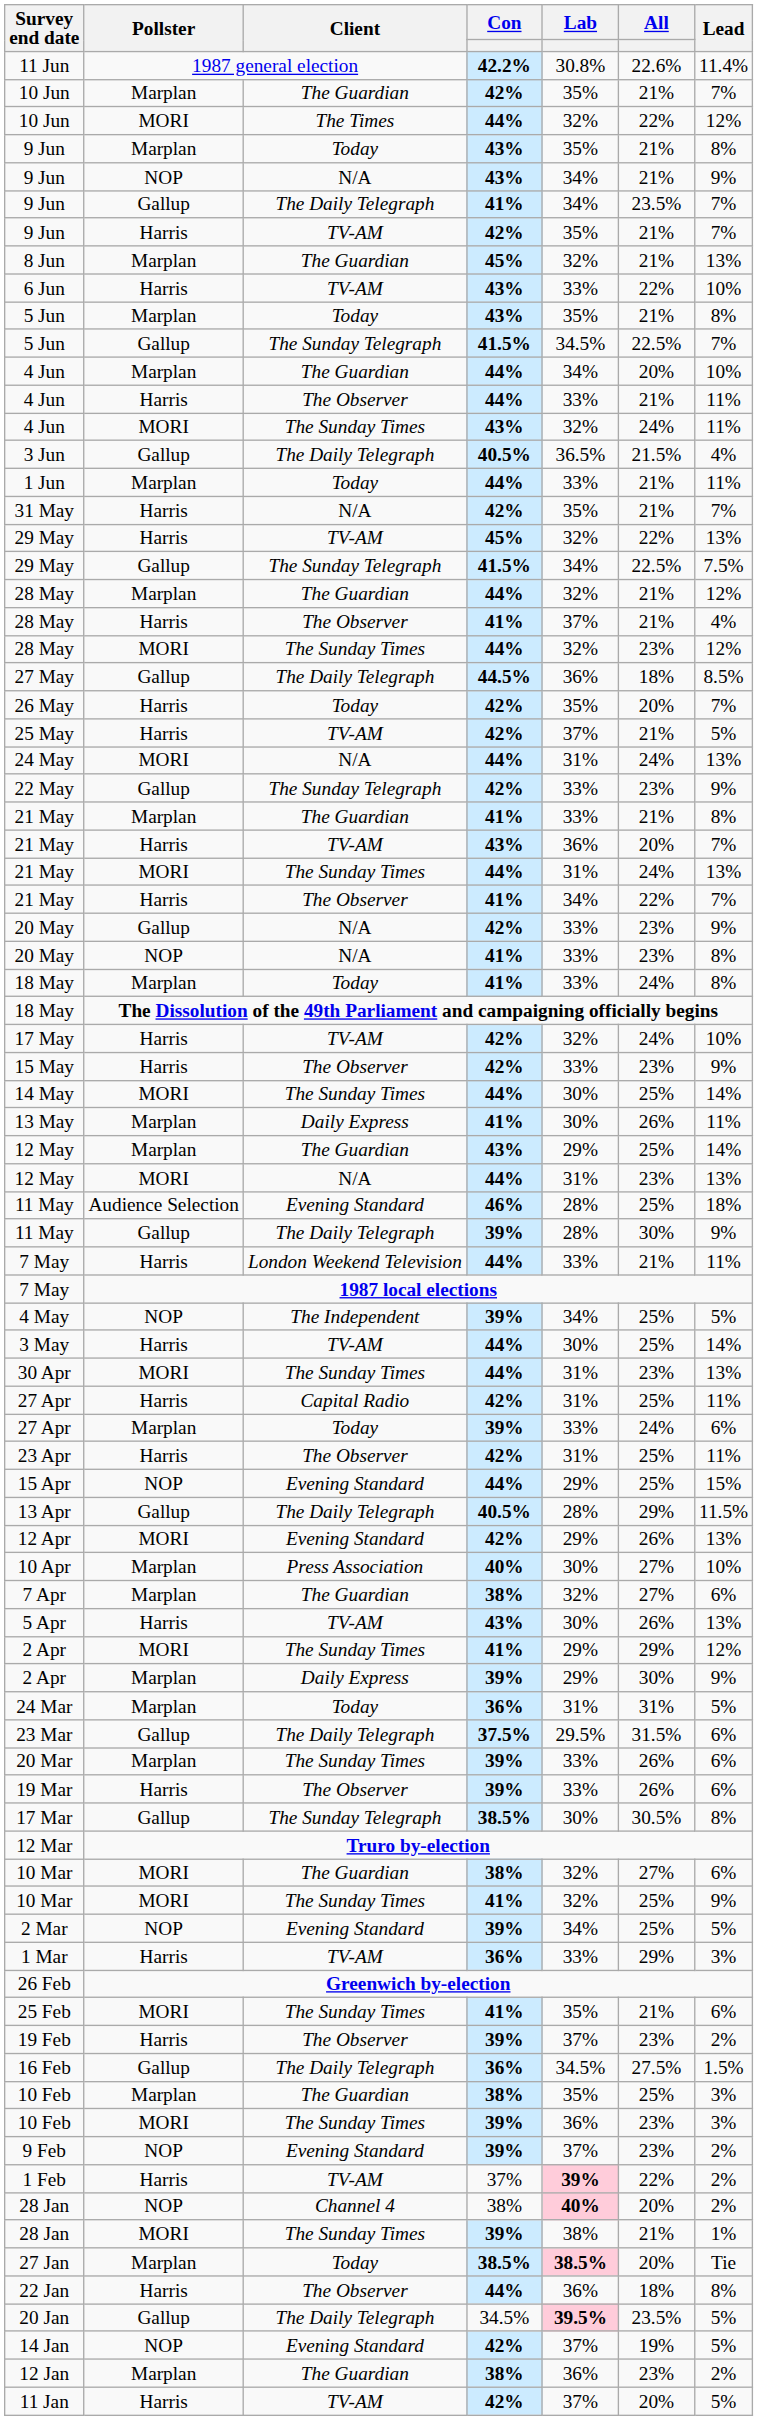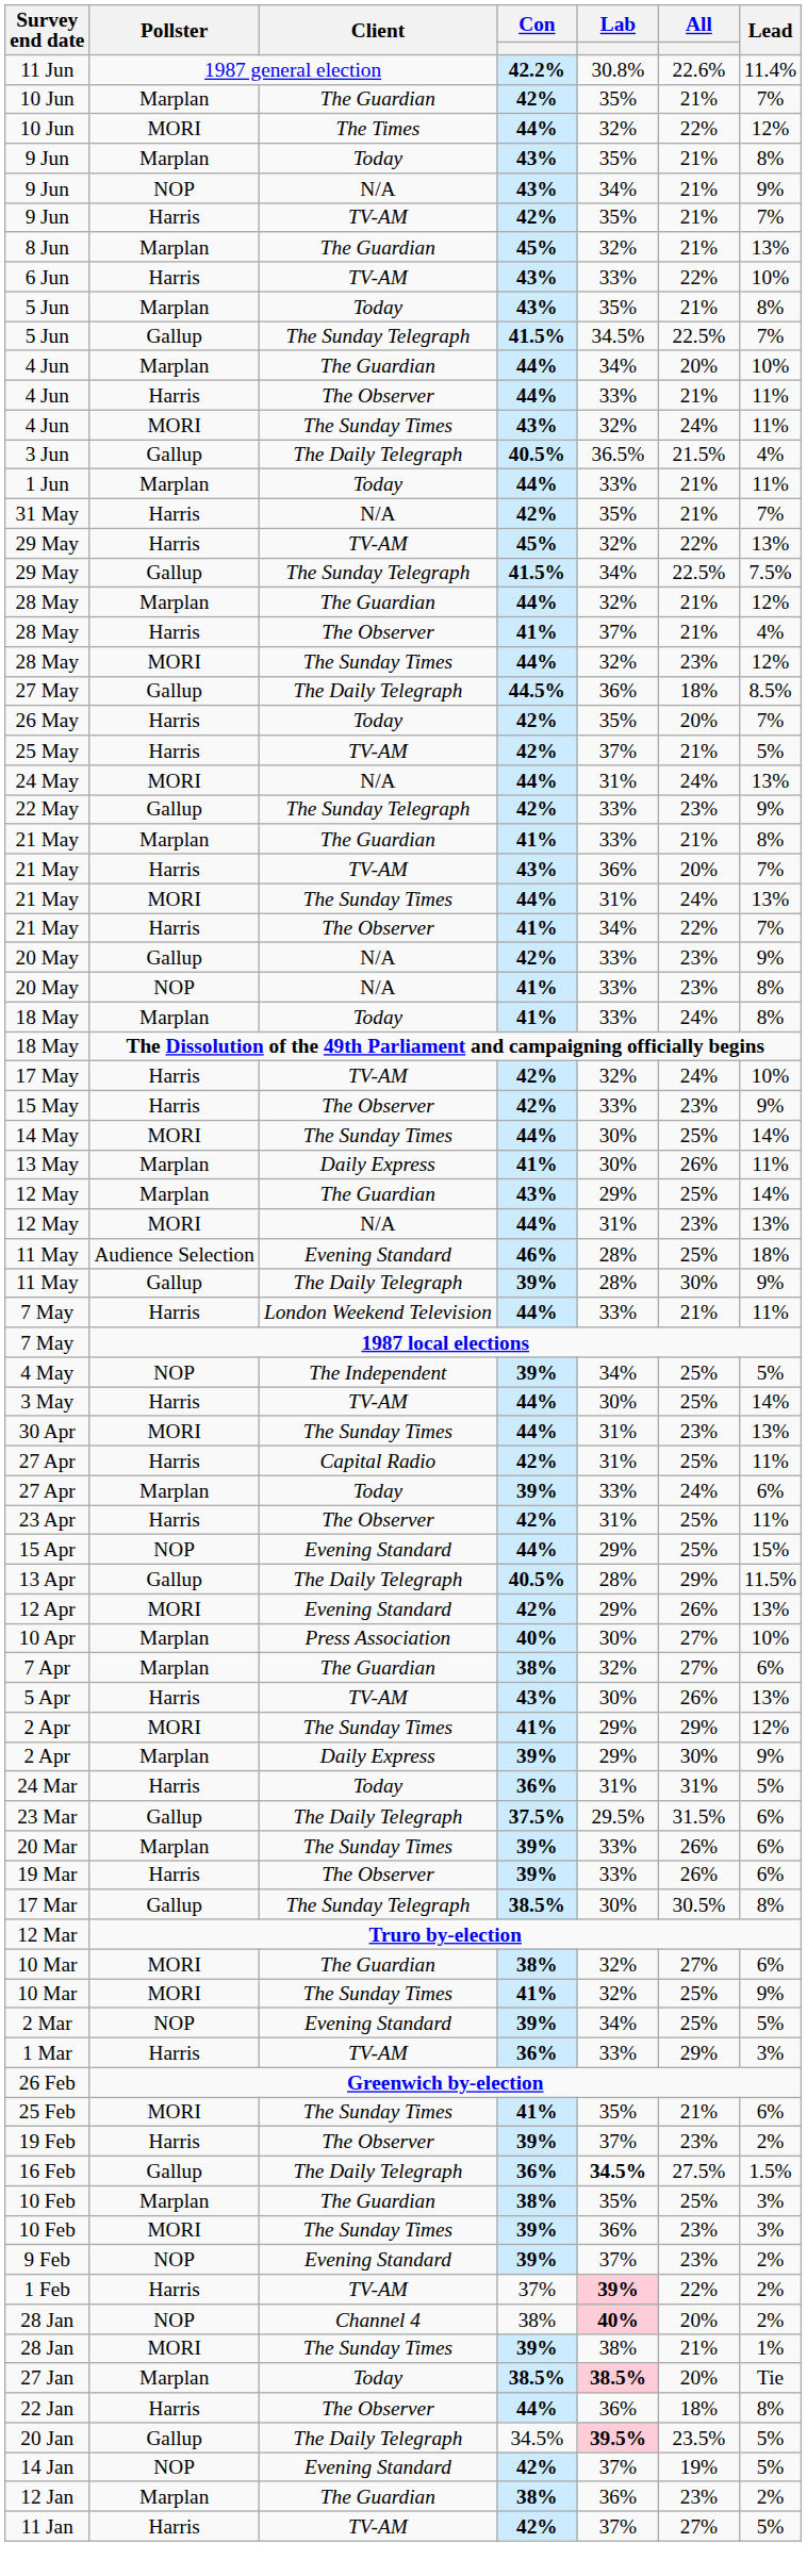- row: 9 Jun | Gallup | The Daily Telegraph | 41% | 34% | 23.5% | 7%
24 Mar | Pollster: Marplan -> Harris
16 Feb | Lab: normal -> bold
11 Jan | All: 20% -> 27%
